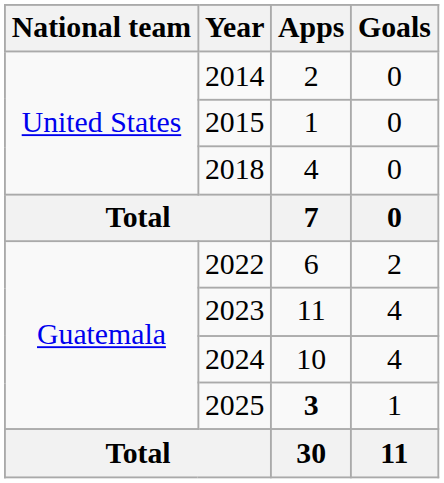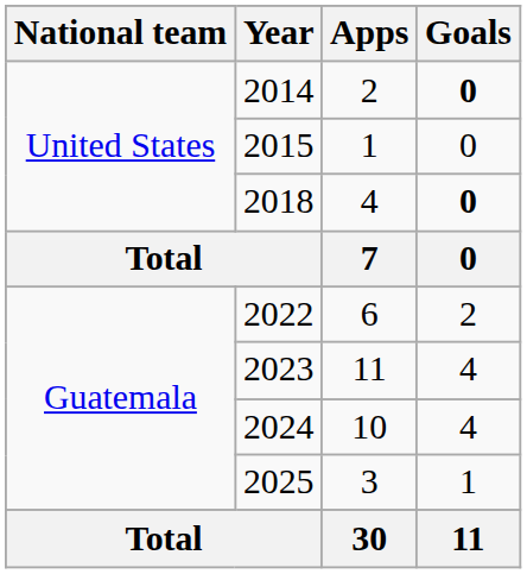2014 | Goals: normal -> bold
2018 | Goals: normal -> bold
2025 | Apps: bold -> normal
